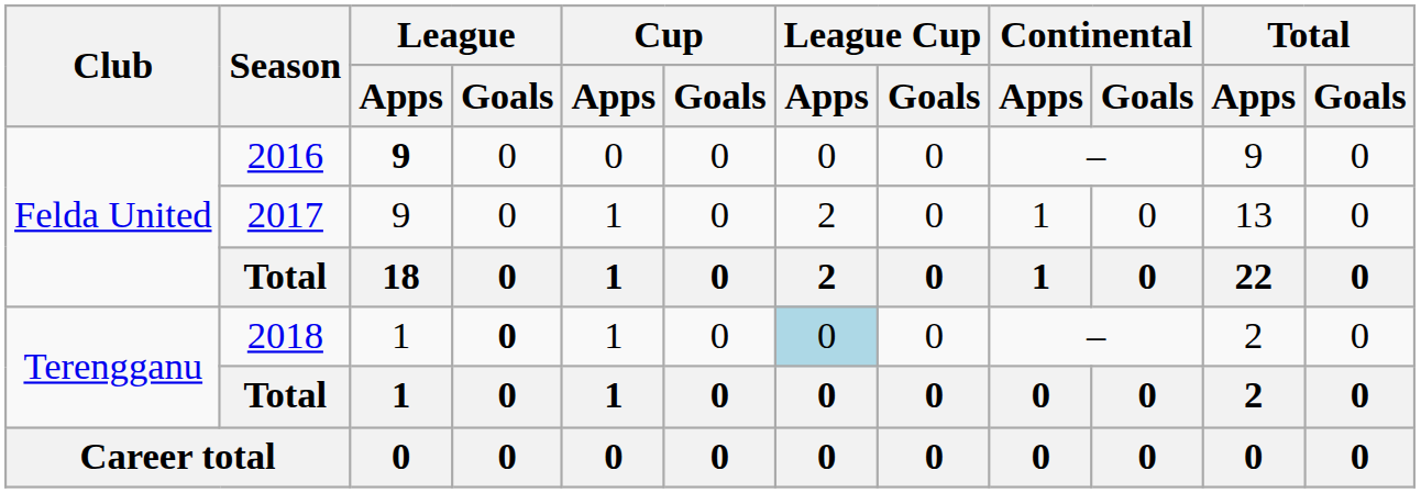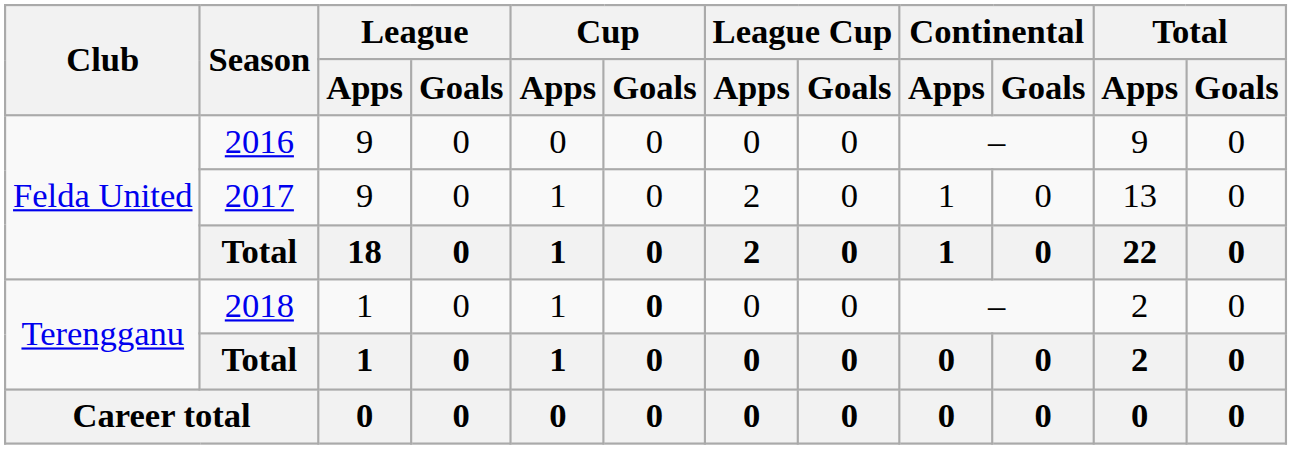2016 | League / Apps: bold -> normal
2018 | League / Goals: bold -> normal
2018 | Cup / Goals: normal -> bold
2018 | League Cup / Apps: lightblue background -> no background
